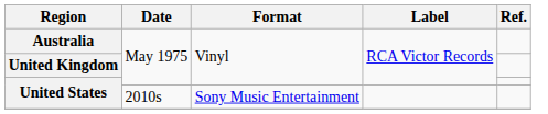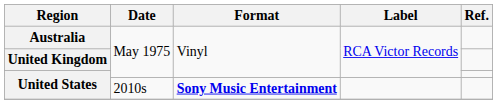United States / 2010s | Format: normal -> bold
